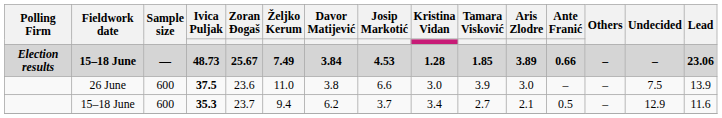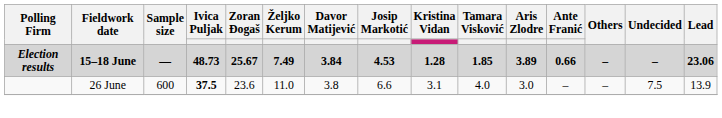37.5 | Kristina Vidan: 3.0 -> 3.1
37.5 | Tamara Visković: 3.9 -> 4.0
- row: 15–18 June | 600 | 35.3 | 23.7 | 9.4 | 6.2 | 3.7 | 3.4 | 2.7 | 2.1 | 0.5 | – | 12.9 | 11.6
